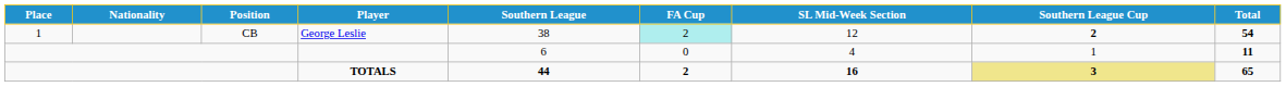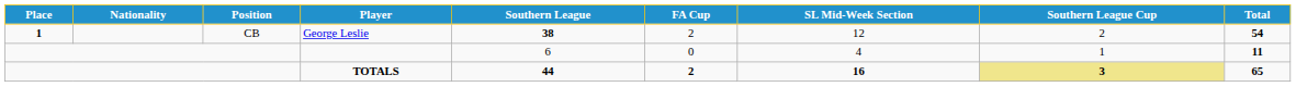George Leslie | Place: normal -> bold
George Leslie | Southern League: normal -> bold
George Leslie | FA Cup: paleturquoise background -> no background
George Leslie | Southern League Cup: bold -> normal
